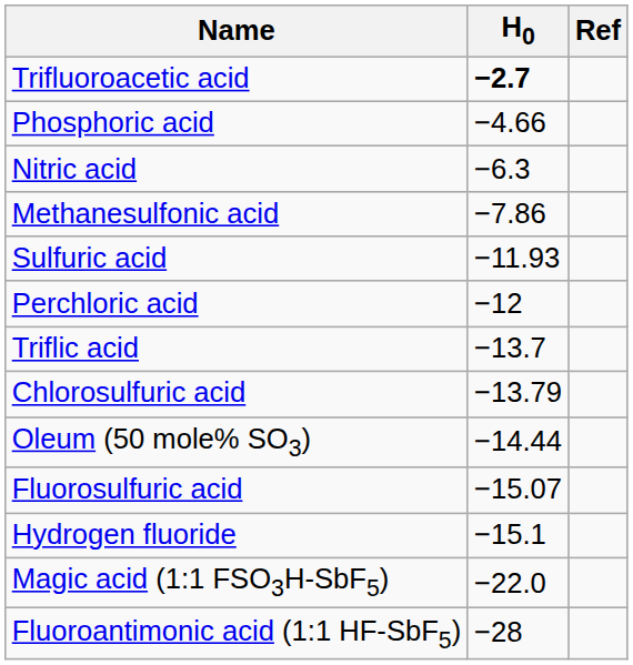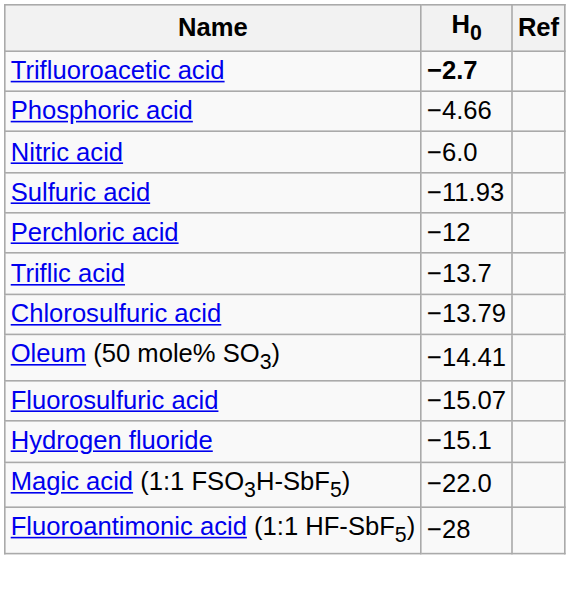Nitric acid | H0: −6.3 -> −6.0
- row: Methanesulfonic acid | −7.86
Oleum (50 mole% SO3) | H0: −14.44 -> −14.41
